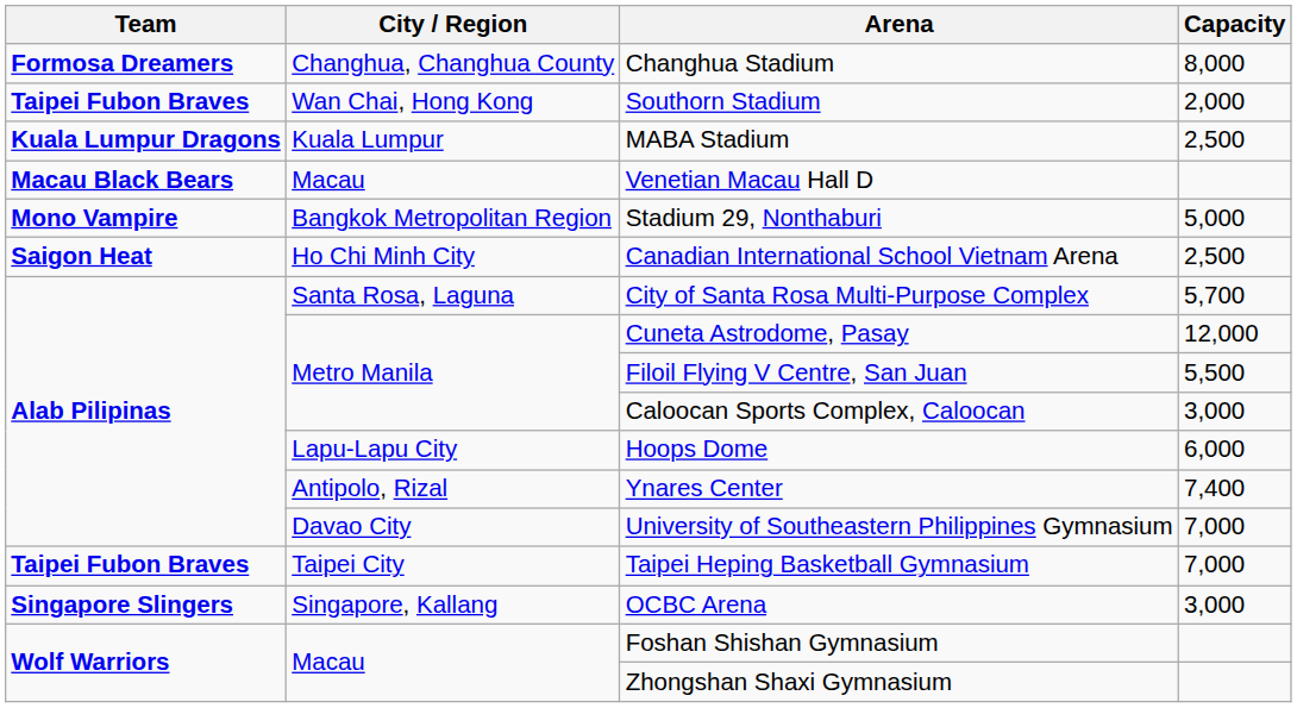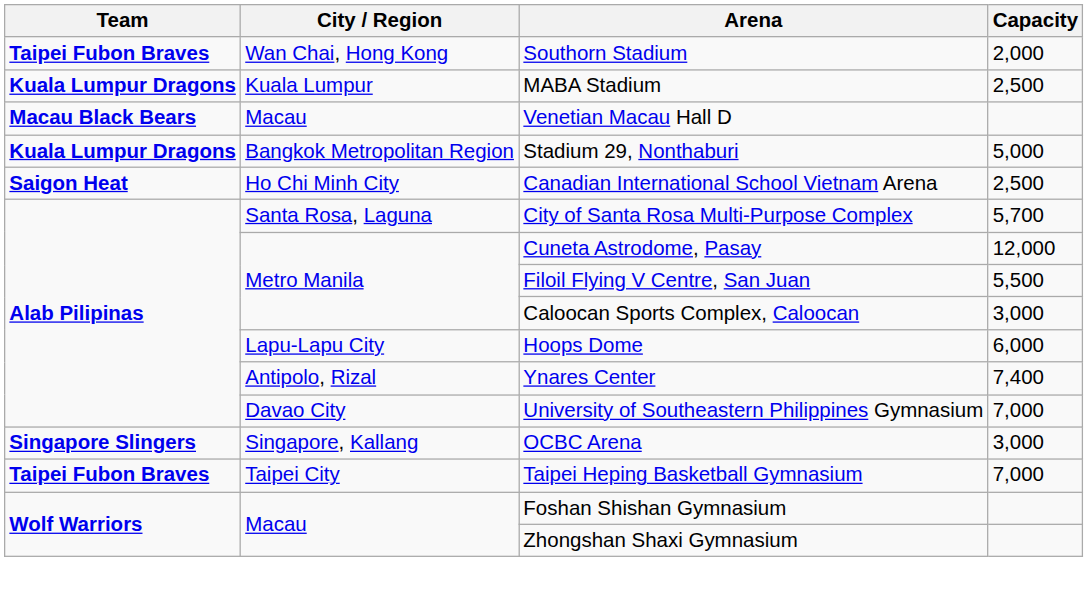- row: Formosa Dreamers | Changhua, Changhua County | Changhua Stadium | 8,000
Stadium 29, Nonthaburi | Team: Mono Vampire -> Kuala Lumpur Dragons
rows swapped: OCBC Arena <-> Taipei Heping Basketball Gymnasium
